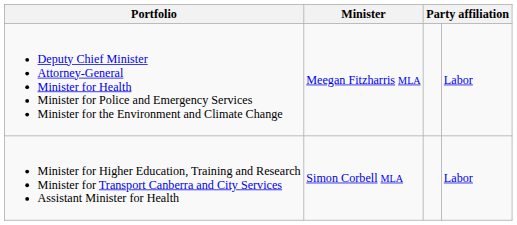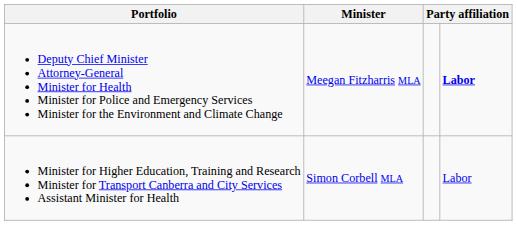row 2 | column 4: normal -> bold
